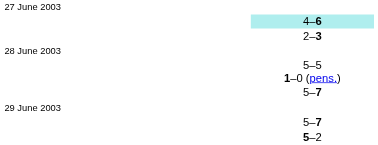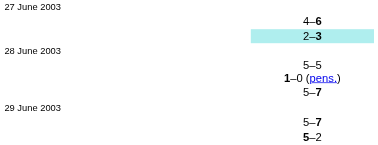4–6 | column 2: paleturquoise background -> no background
2–3 | column 2: no background -> paleturquoise background
